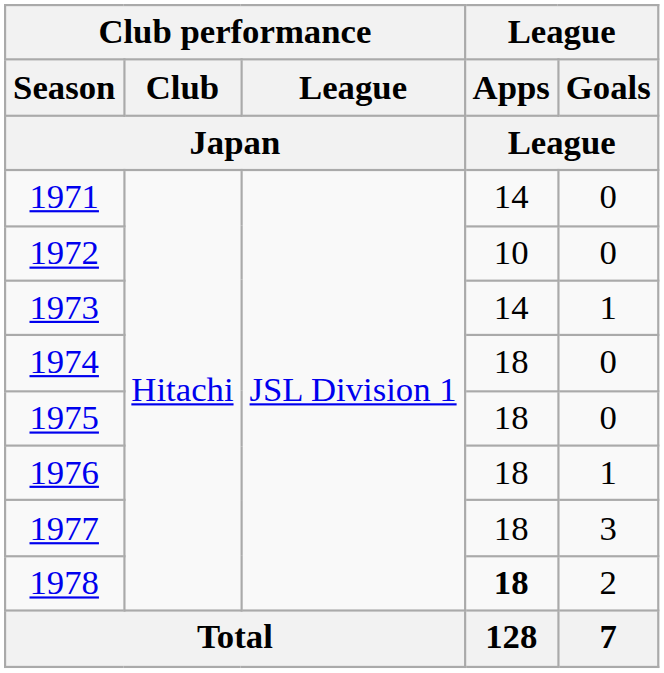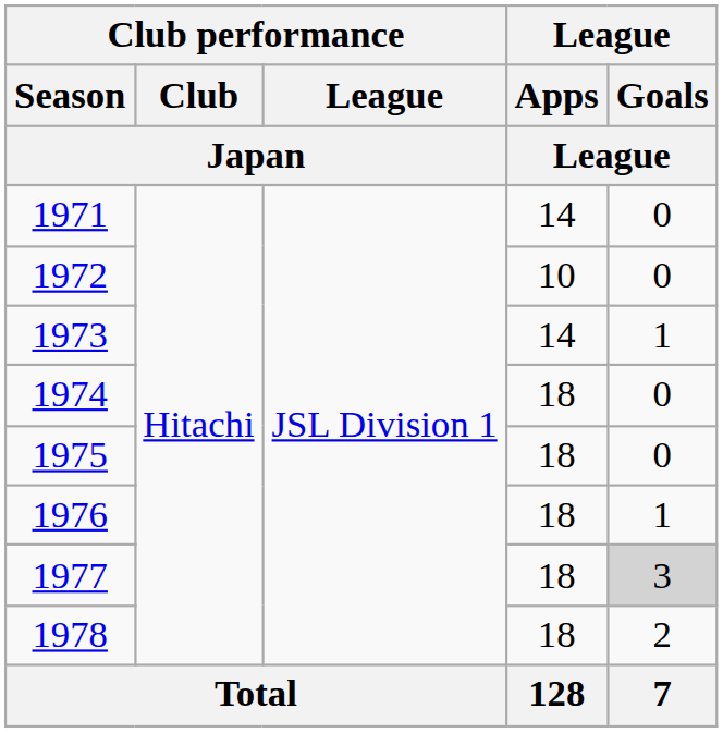1977 | League / Goals / League: no background -> lightgrey background
1978 | League / Apps / League: bold -> normal
